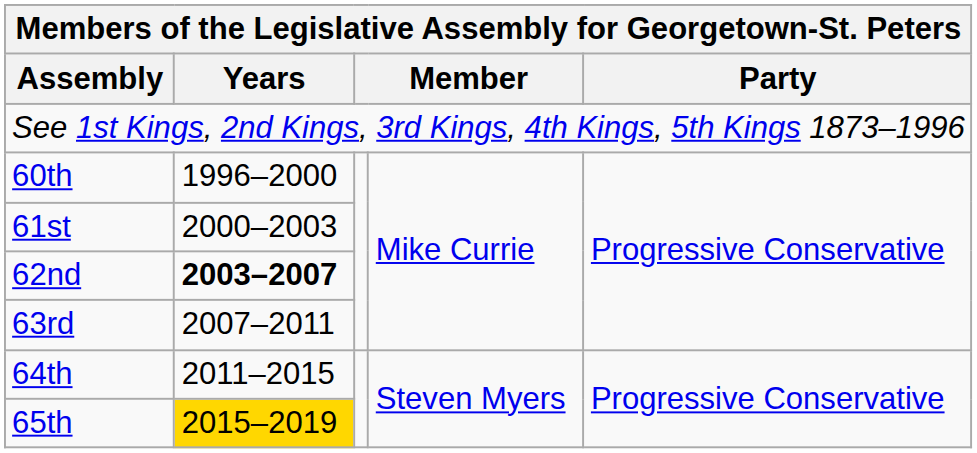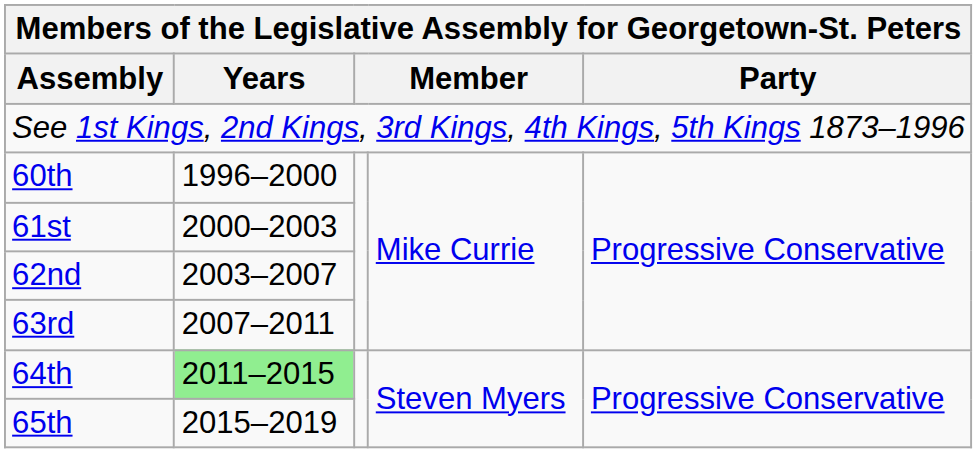62nd | Years: bold -> normal
64th | Years: no background -> lightgreen background
65th | Years: gold background -> no background
